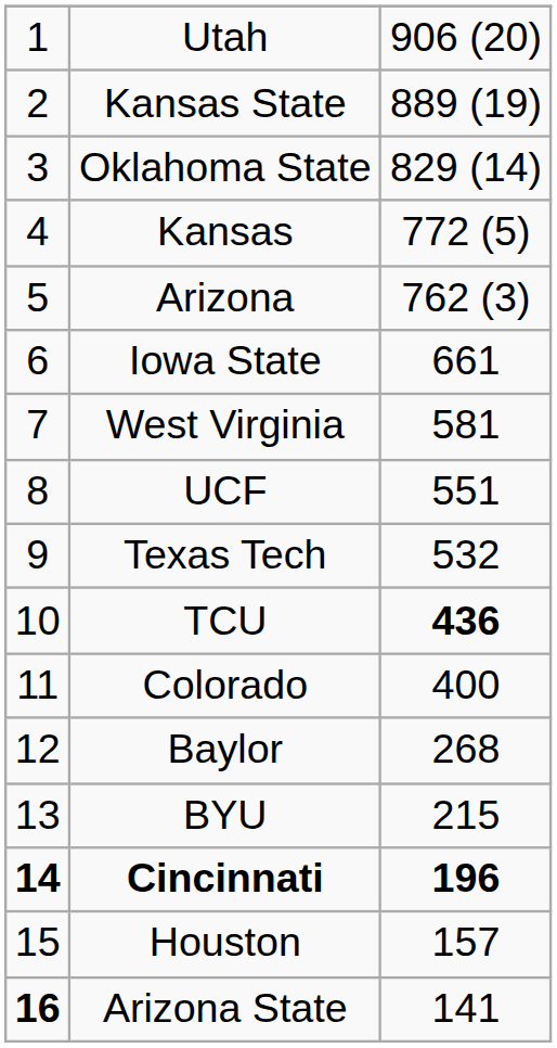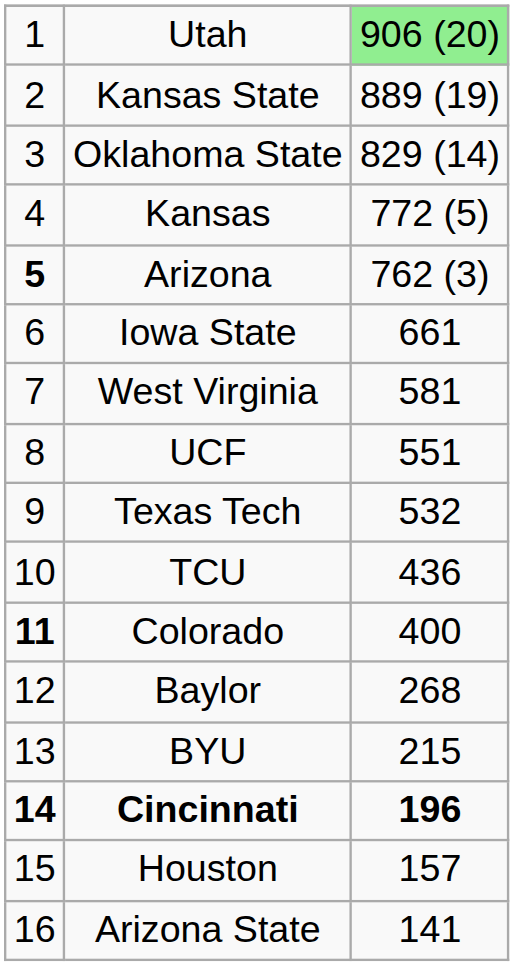Utah | column 3: no background -> lightgreen background
Arizona | column 1: normal -> bold
TCU | column 3: bold -> normal
Colorado | column 1: normal -> bold
Arizona State | column 1: bold -> normal
